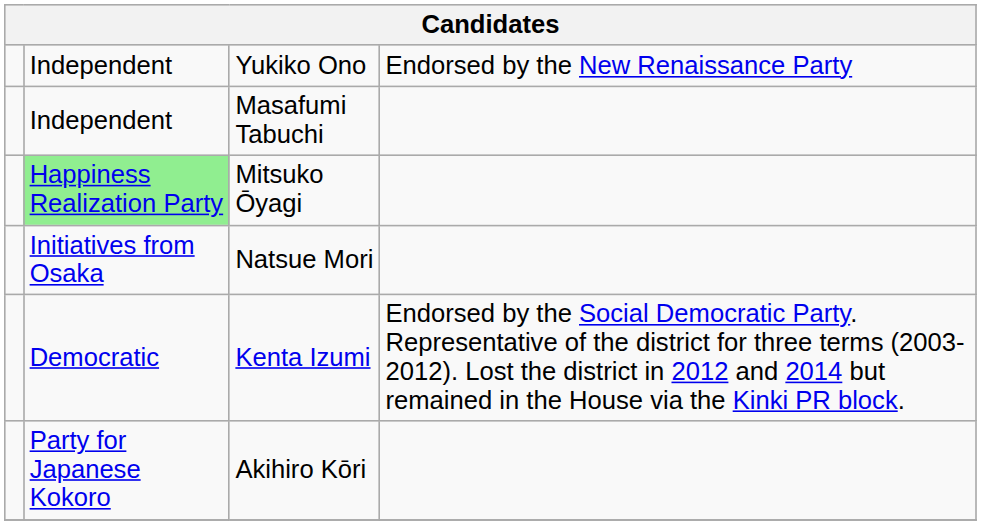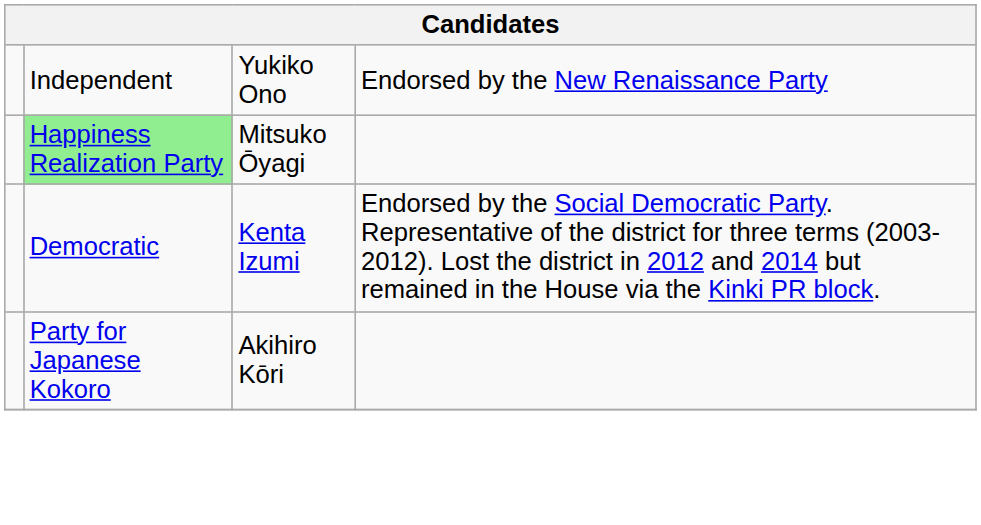- row: Independent | Masafumi Tabuchi
- row: Initiatives from Osaka | Natsue Mori
